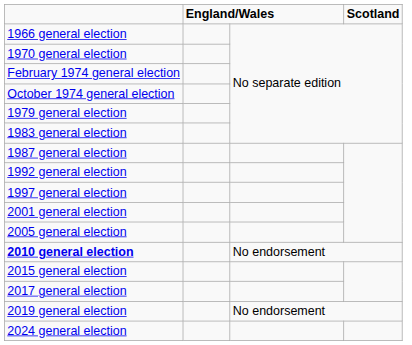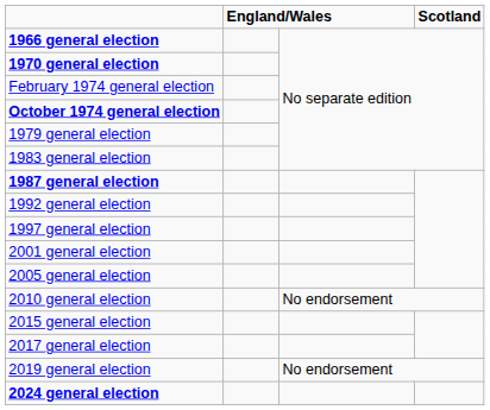1966 general election | column 1: normal -> bold
1970 general election | column 1: normal -> bold
October 1974 general election | column 1: normal -> bold
1987 general election | column 1: normal -> bold
2010 general election | column 1: bold -> normal
2024 general election | column 1: normal -> bold
